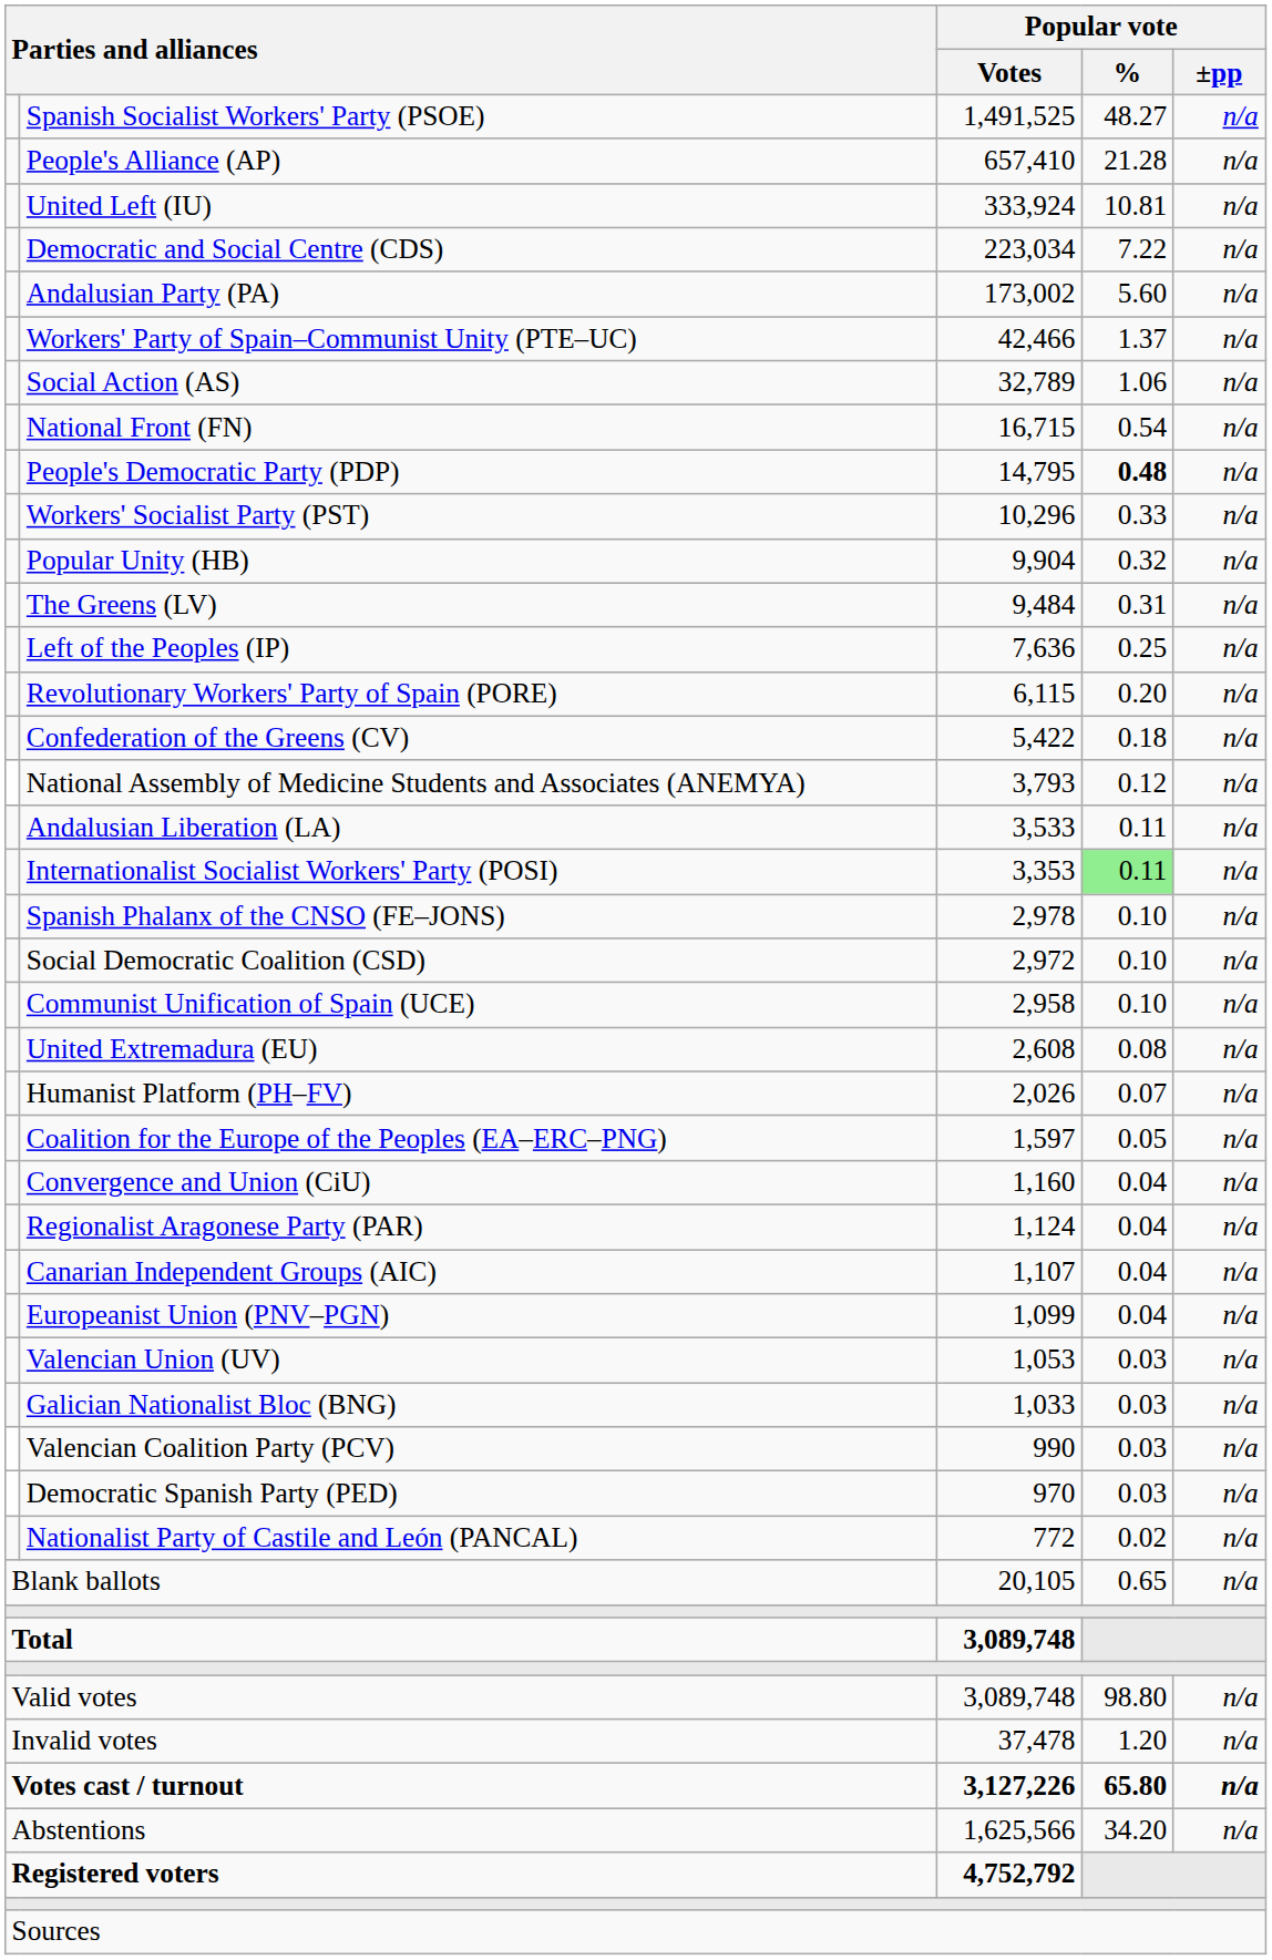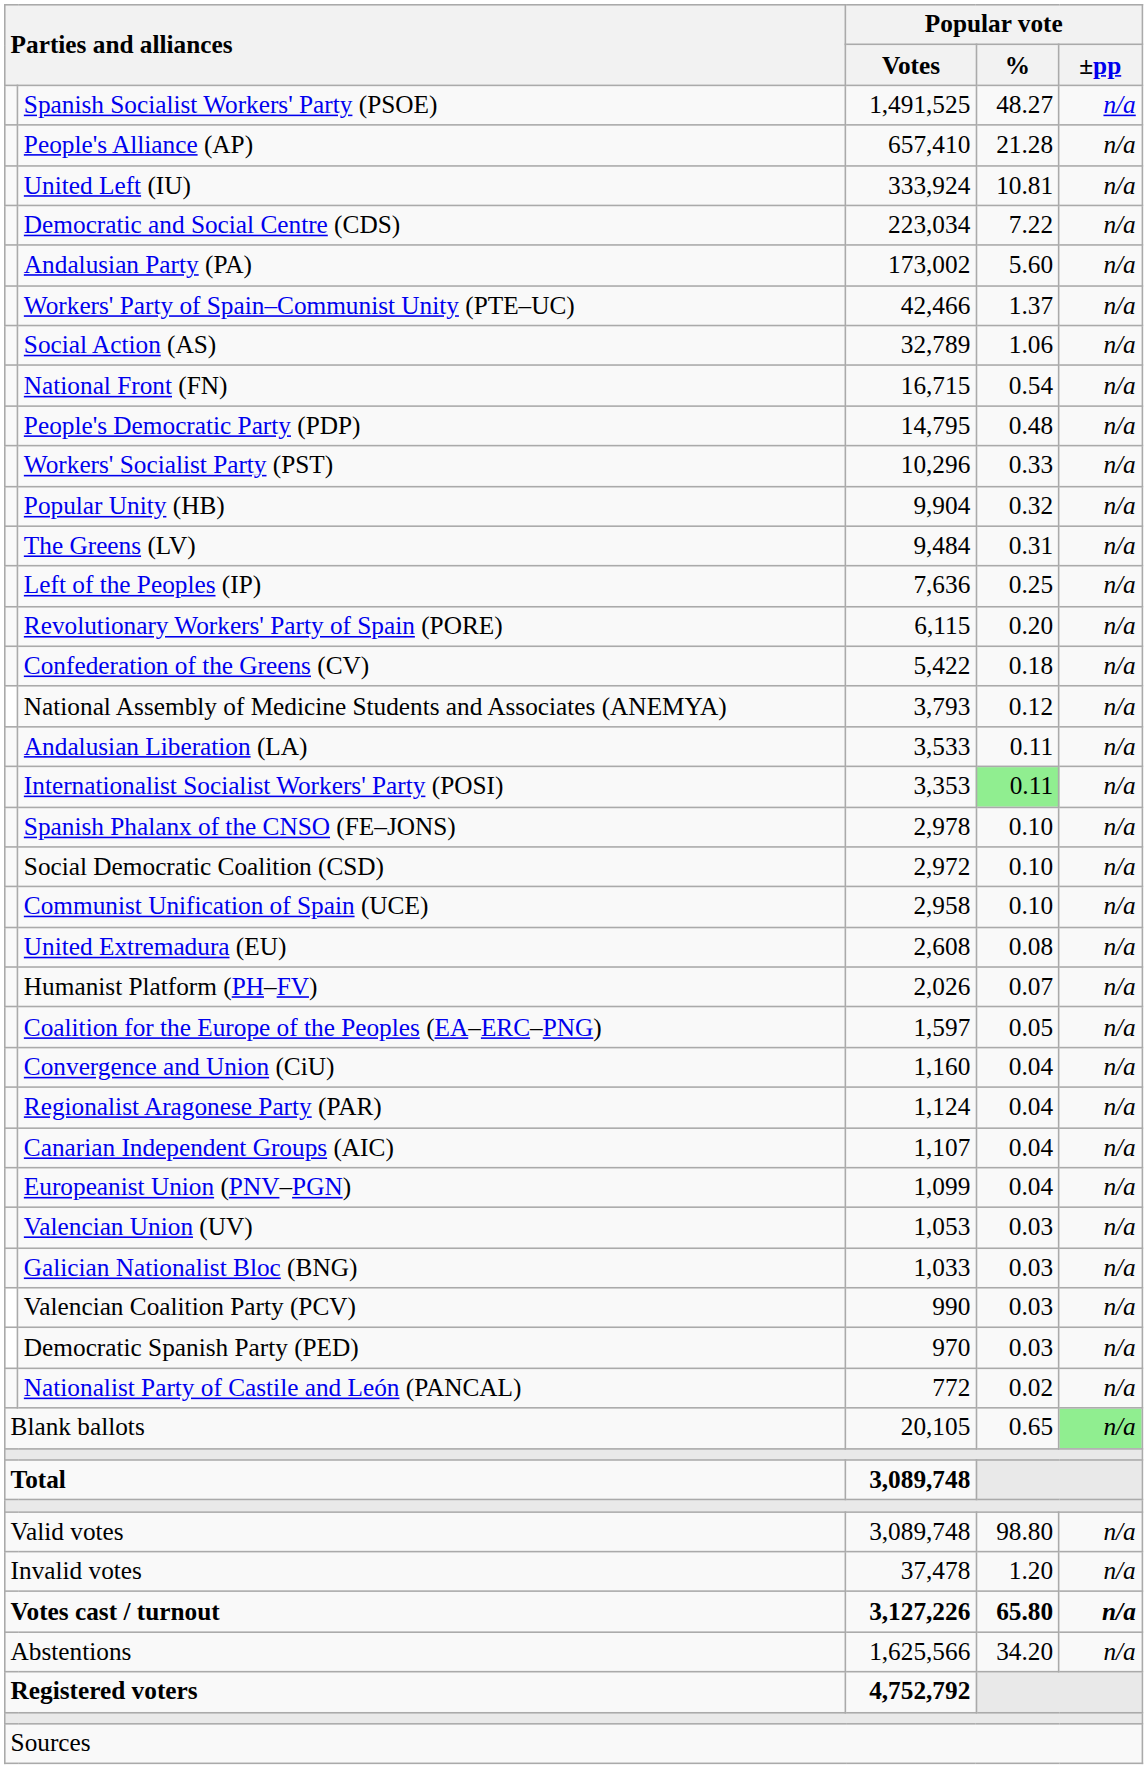People's Democratic Party (PDP) | Popular vote / %: bold -> normal
Blank ballots | Popular vote / ±pp: no background -> lightgreen background
